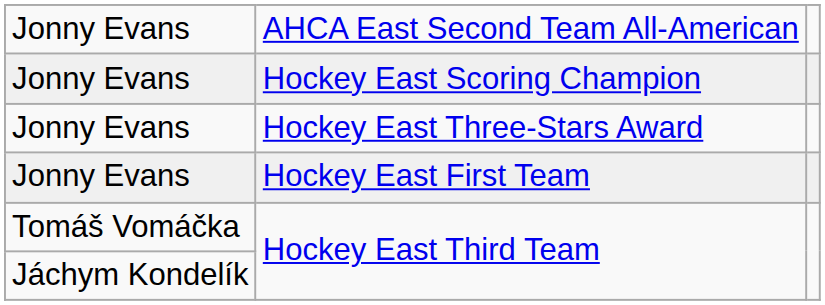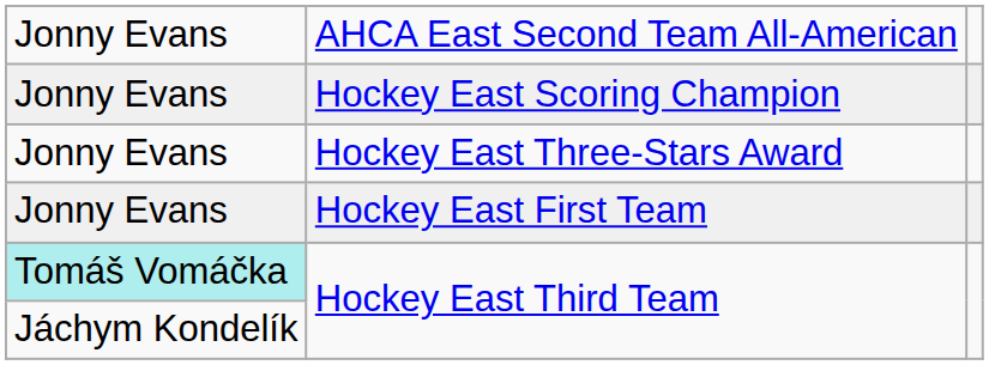Tomáš Vomáčka / Hockey East Third Team | column 1: no background -> paleturquoise background
